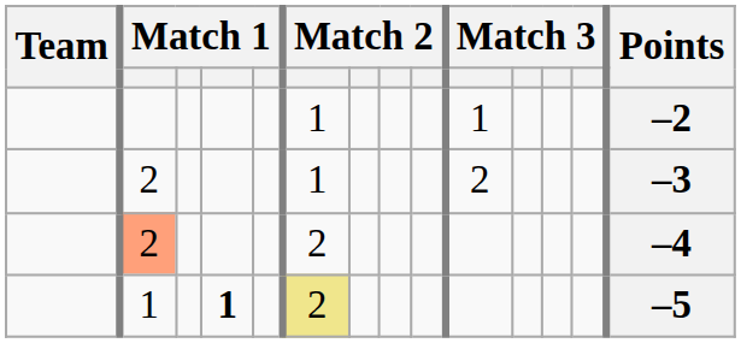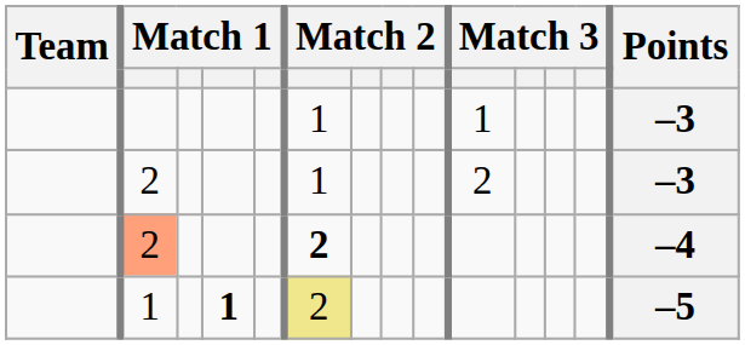row 3 | Points: –2 -> –3
row 5 | column 6: normal -> bold
